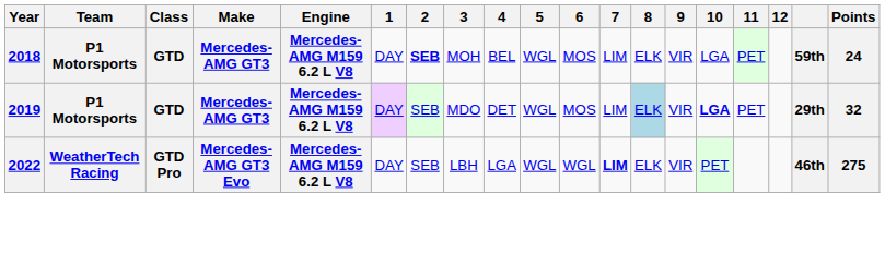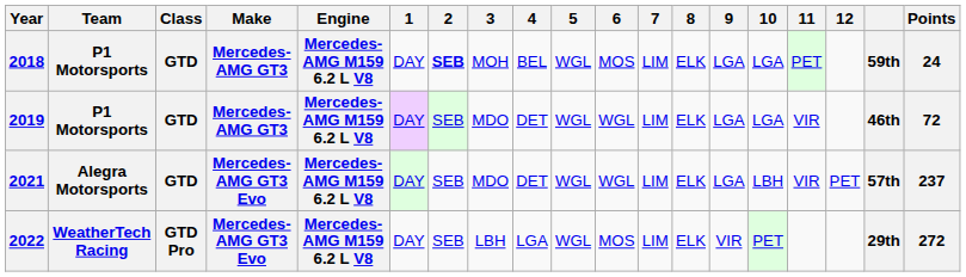2018 | 9: VIR -> LGA
2019 | 6: MOS -> WGL
2019 | 8: lightblue background -> no background
2019 | 9: VIR -> LGA
2019 | 10: bold -> normal
2019 | 11: PET -> VIR
2019 | column 18: 29th -> 46th
2019 | Points: 32 -> 72
+ row: 2021 | Alegra Motorsports | GTD | Mercedes-AMG GT3 Evo | Mercedes-AMG M159 6.2 L V8 | DAY | SEB | MDO | DET | WGL | WGL | LIM | ELK | LGA | LBH | VIR | PET | 57th | 237
2022 | 6: WGL -> MOS
2022 | 7: bold -> normal
2022 | column 18: 46th -> 29th
2022 | Points: 275 -> 272
